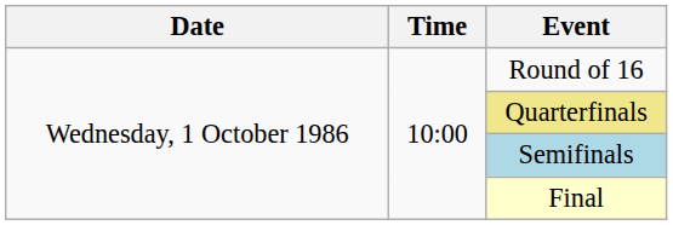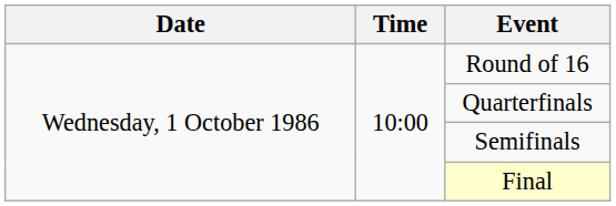Quarterfinals | Event: khaki background -> no background
Semifinals | Event: lightblue background -> no background
